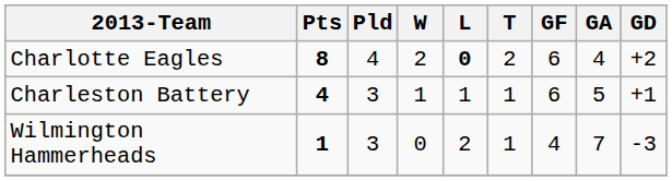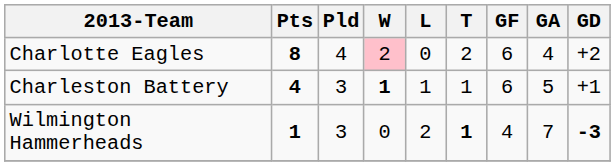Charlotte Eagles | W: no background -> pink background
Charlotte Eagles | L: bold -> normal
Charleston Battery | W: normal -> bold
Wilmington Hammerheads | T: normal -> bold
Wilmington Hammerheads | GD: normal -> bold
